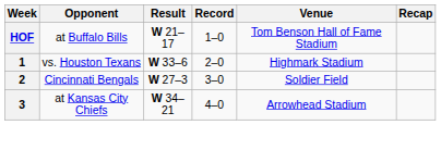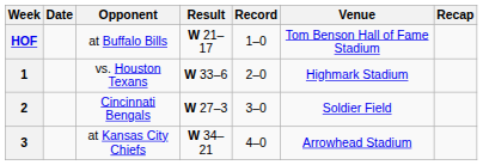+ column: Date
